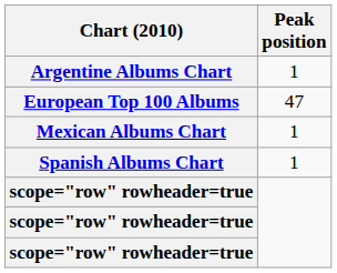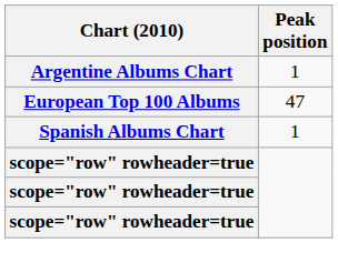- row: Mexican Albums Chart | 1
